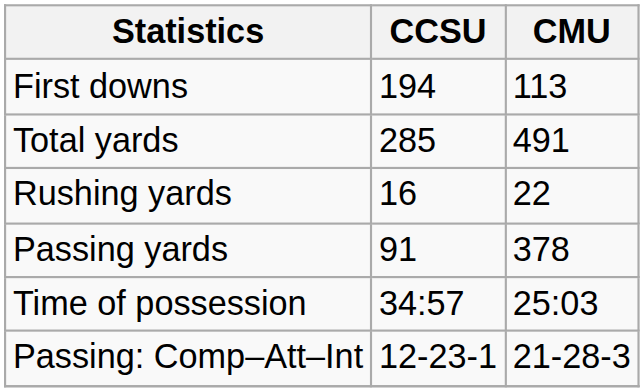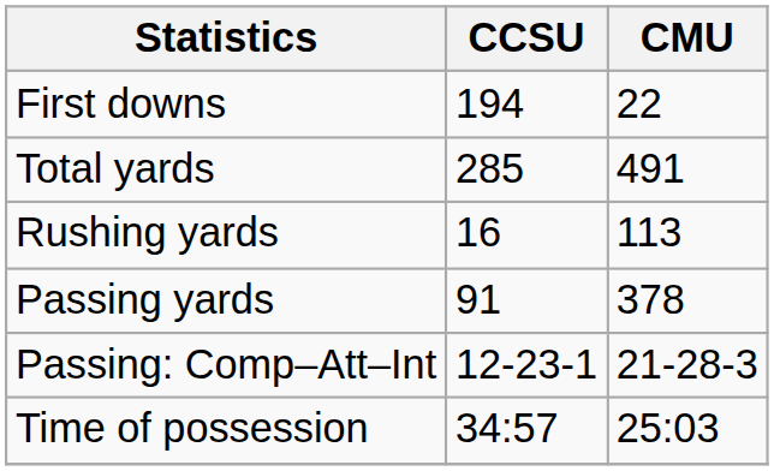First downs | CMU: 113 -> 22
Rushing yards | CMU: 22 -> 113
rows swapped: Passing: Comp–Att–Int <-> Time of possession
